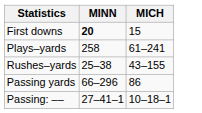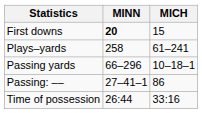- row: Rushes–yards | 25–38 | 43–155
Passing yards | MICH: 86 -> 10–18–1
Passing: –– | MICH: 10–18–1 -> 86
+ row: Time of possession | 26:44 | 33:16
